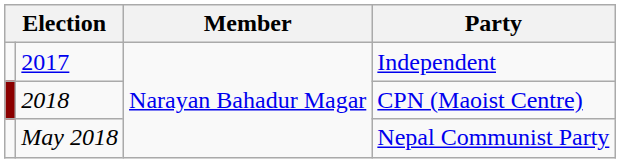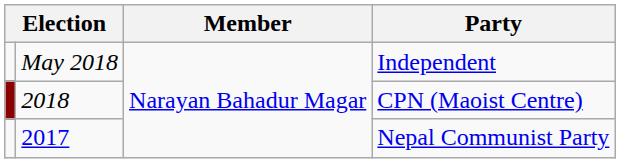Independent | column 2: 2017 -> May 2018
Nepal Communist Party | column 2: May 2018 -> 2017
